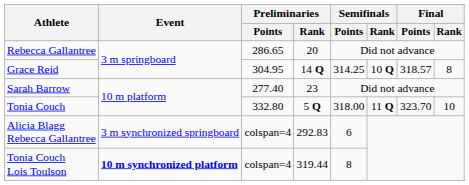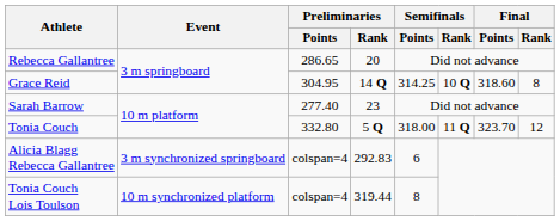Grace Reid | Final / Points: 318.57 -> 318.60
Tonia Couch | Final / Rank: 10 -> 12
Tonia Couch Lois Toulson | Event: bold -> normal
